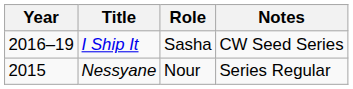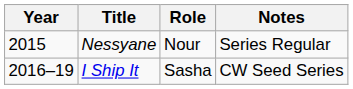rows swapped: Nessyane <-> I Ship It
